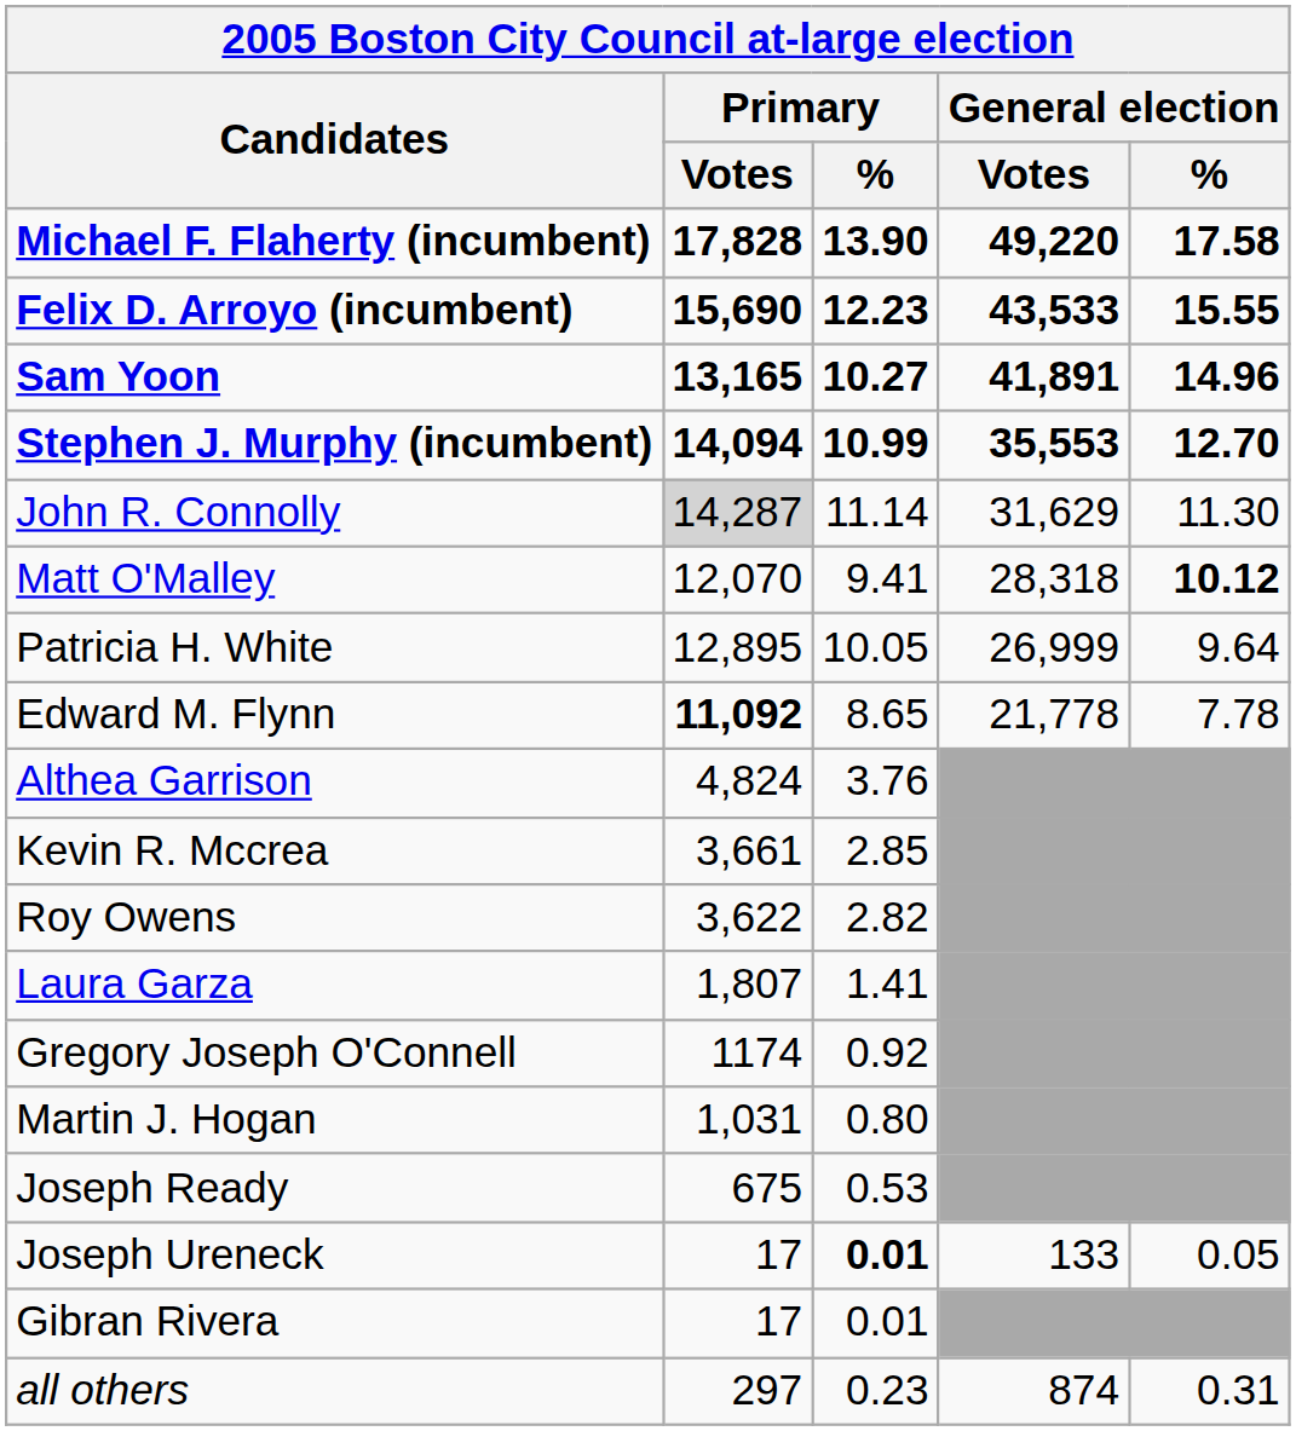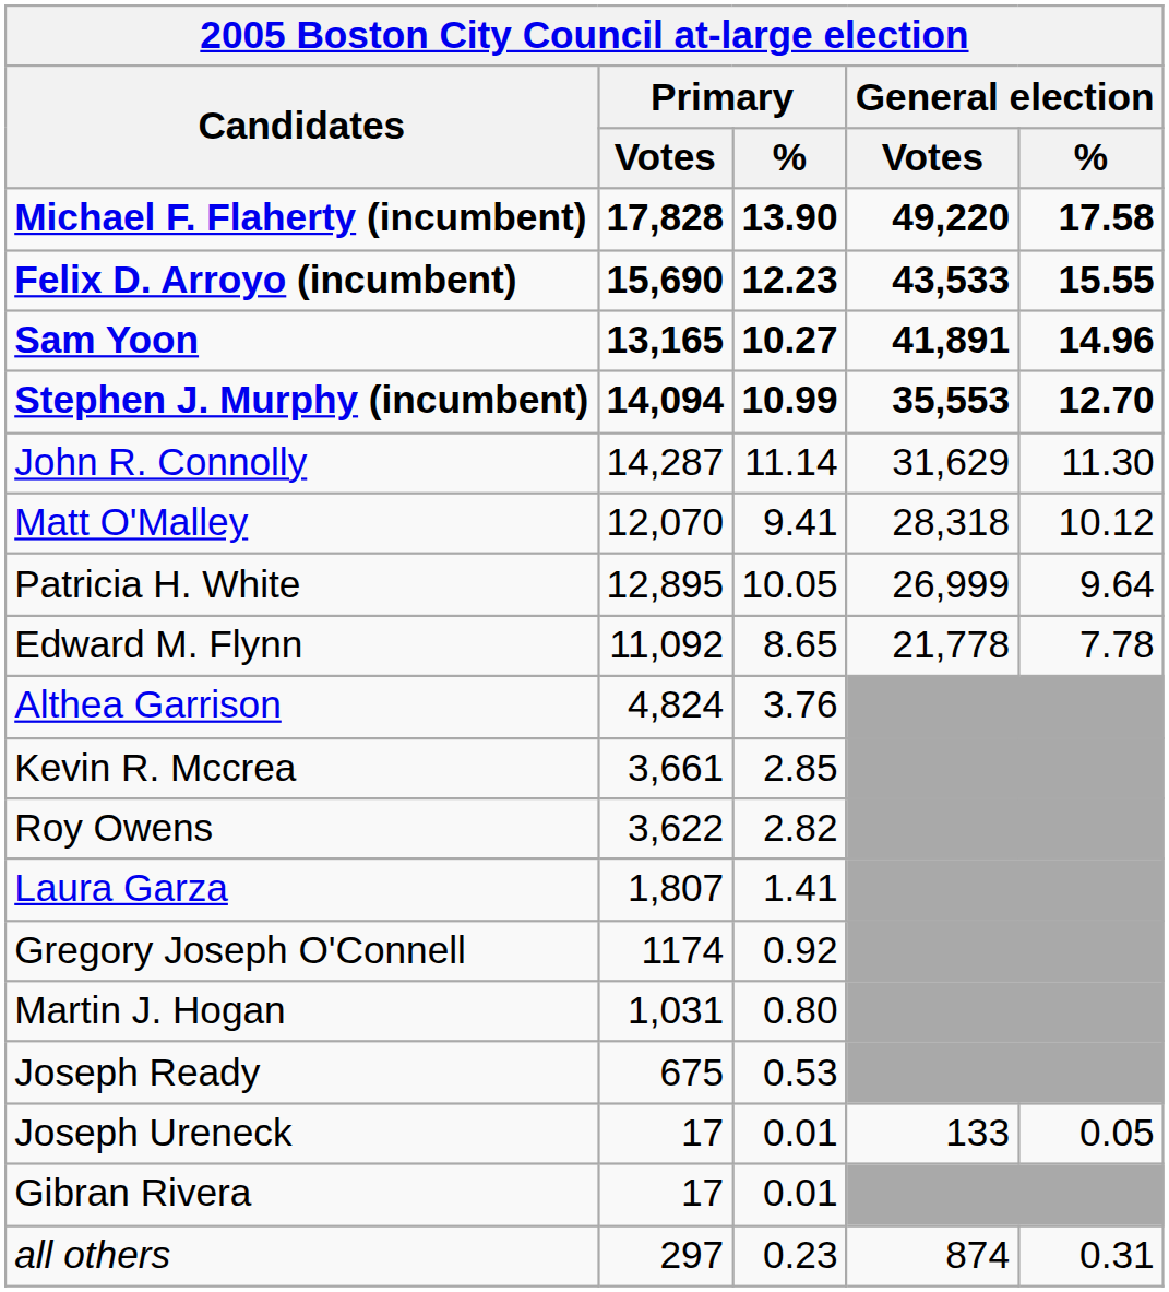John R. Connolly | Primary / Votes: lightgrey background -> no background
Matt O'Malley | General election / %: bold -> normal
Edward M. Flynn | Primary / Votes: bold -> normal
Joseph Ureneck | Primary / %: bold -> normal
